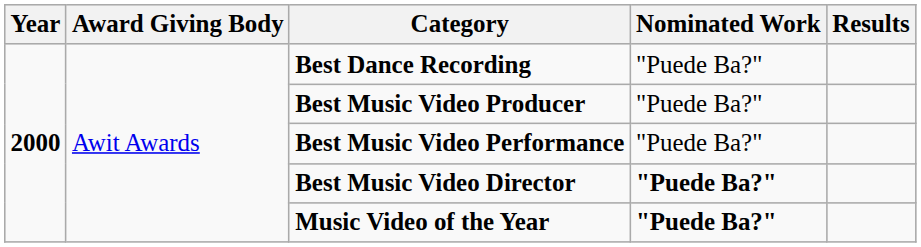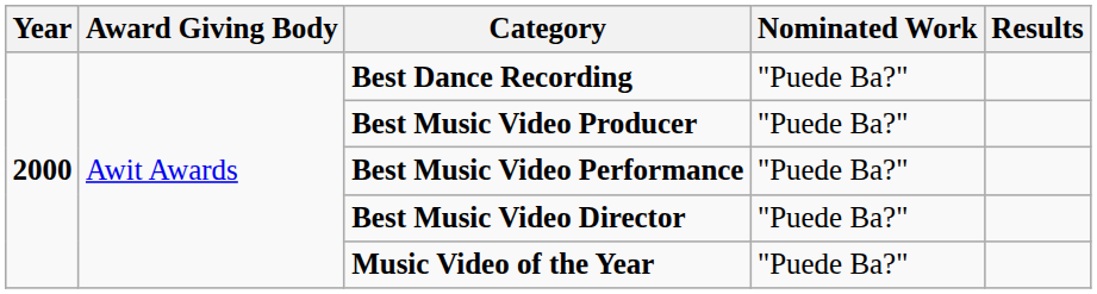Best Music Video Director | Nominated Work: bold -> normal
Music Video of the Year | Nominated Work: bold -> normal
